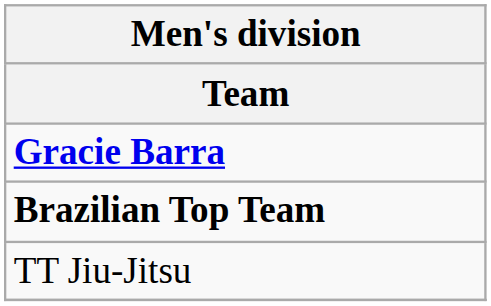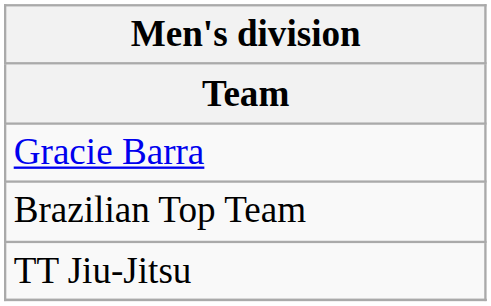Gracie Barra | Team: bold -> normal
Brazilian Top Team | Team: bold -> normal
